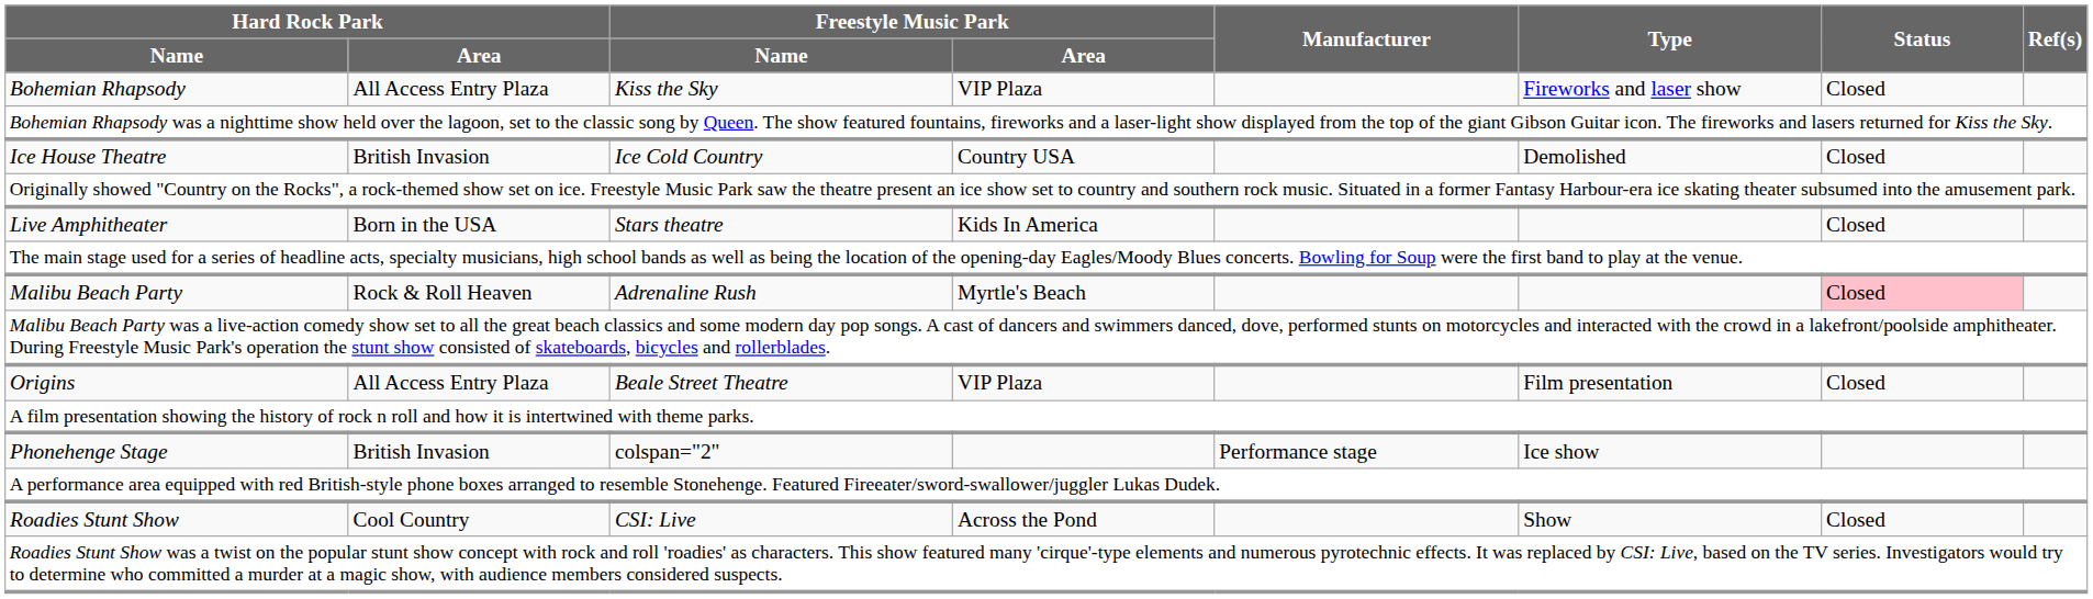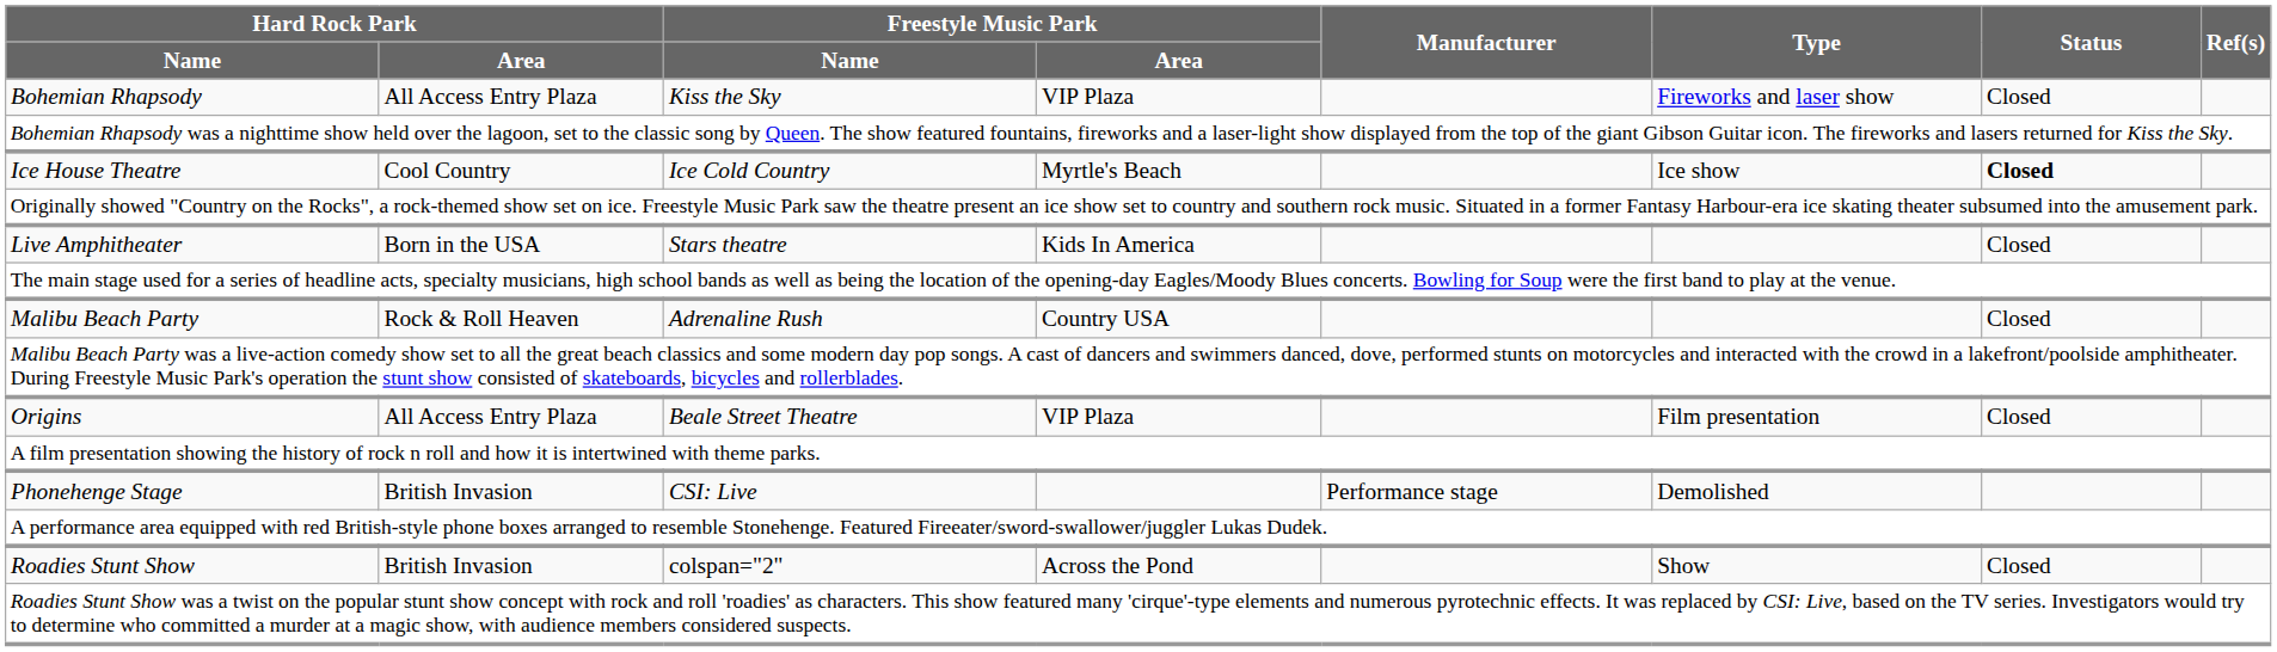Ice House Theatre | Hard Rock Park / Area: British Invasion -> Cool Country
Ice House Theatre | Freestyle Music Park / Area: Country USA -> Myrtle's Beach
Ice House Theatre | Type: Demolished -> Ice show
Ice House Theatre | Status: normal -> bold
Malibu Beach Party | Freestyle Music Park / Area: Myrtle's Beach -> Country USA
Malibu Beach Party | Status: pink background -> no background
Phonehenge Stage | Freestyle Music Park / Name: colspan="2" -> CSI: Live
Phonehenge Stage | Type: Ice show -> Demolished
Roadies Stunt Show | Hard Rock Park / Area: Cool Country -> British Invasion
Roadies Stunt Show | Freestyle Music Park / Name: CSI: Live -> colspan="2"
